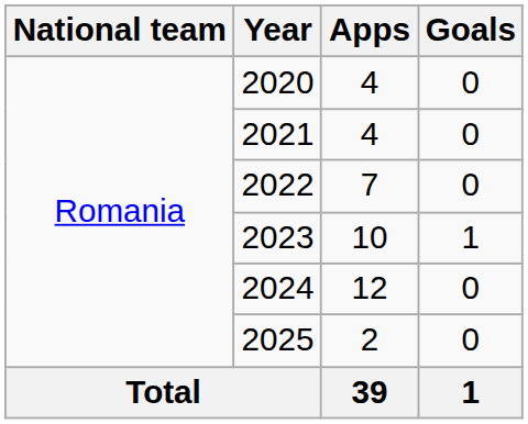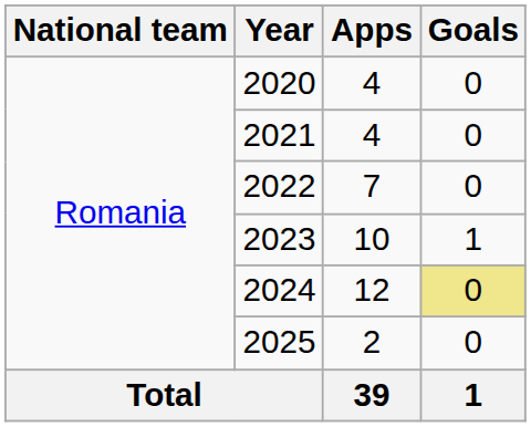2024 | Goals: no background -> khaki background
